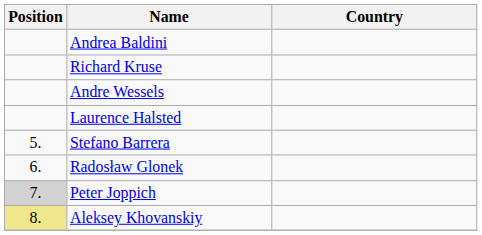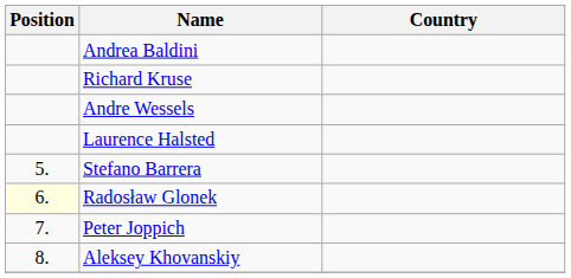Radosław Glonek | Position: no background -> lightyellow background
Peter Joppich | Position: lightgrey background -> no background
Aleksey Khovanskiy | Position: khaki background -> no background
